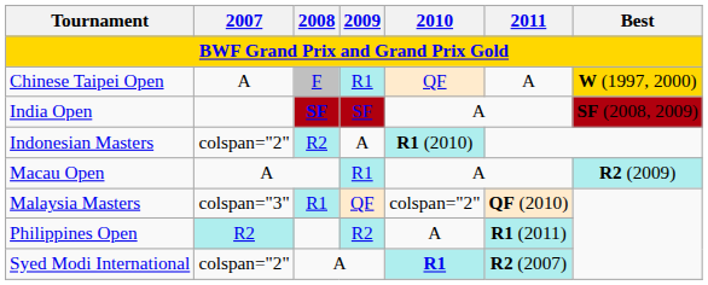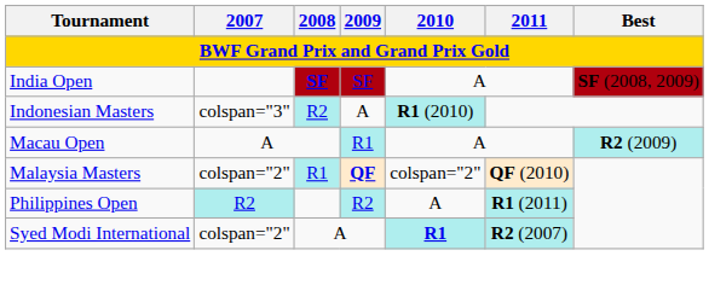- row: Chinese Taipei Open | A | F | R1 | QF | A | W (1997, 2000)
Indonesian Masters | 2007: colspan="2" -> colspan="3"
Malaysia Masters | 2007: colspan="3" -> colspan="2"
Malaysia Masters | 2009: normal -> bold
